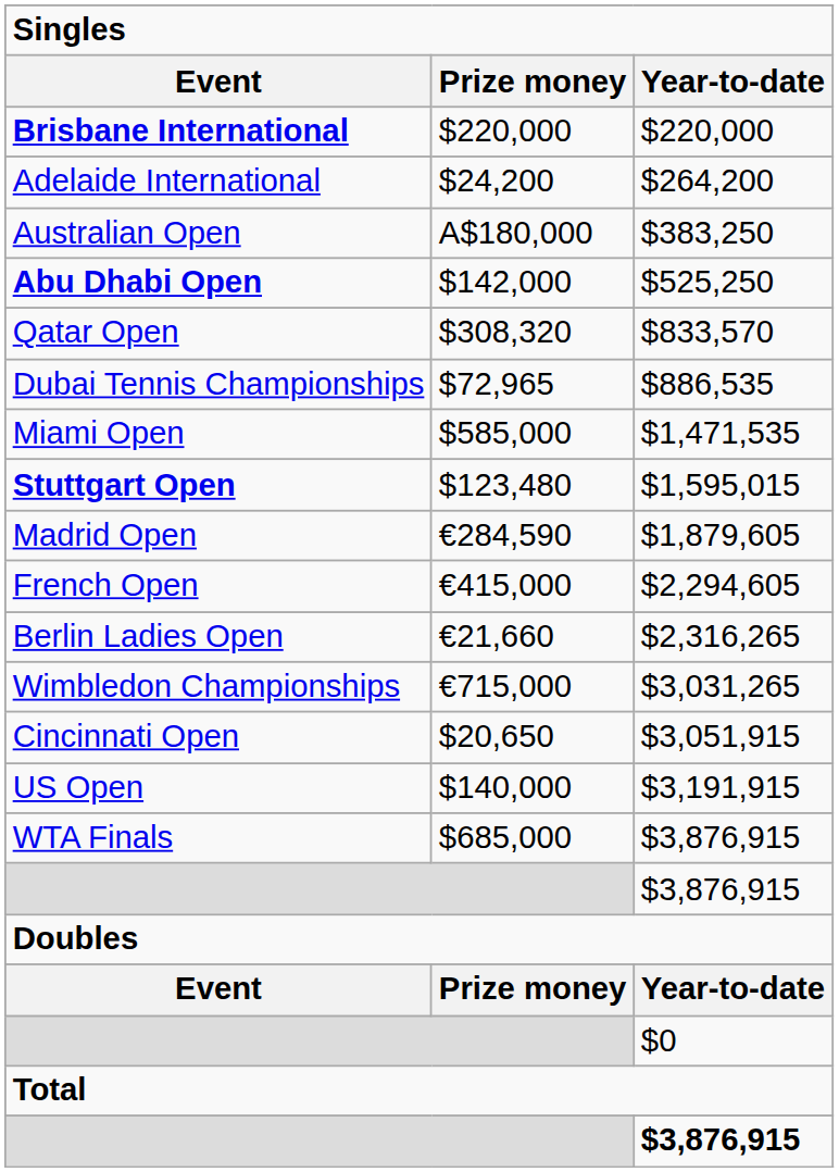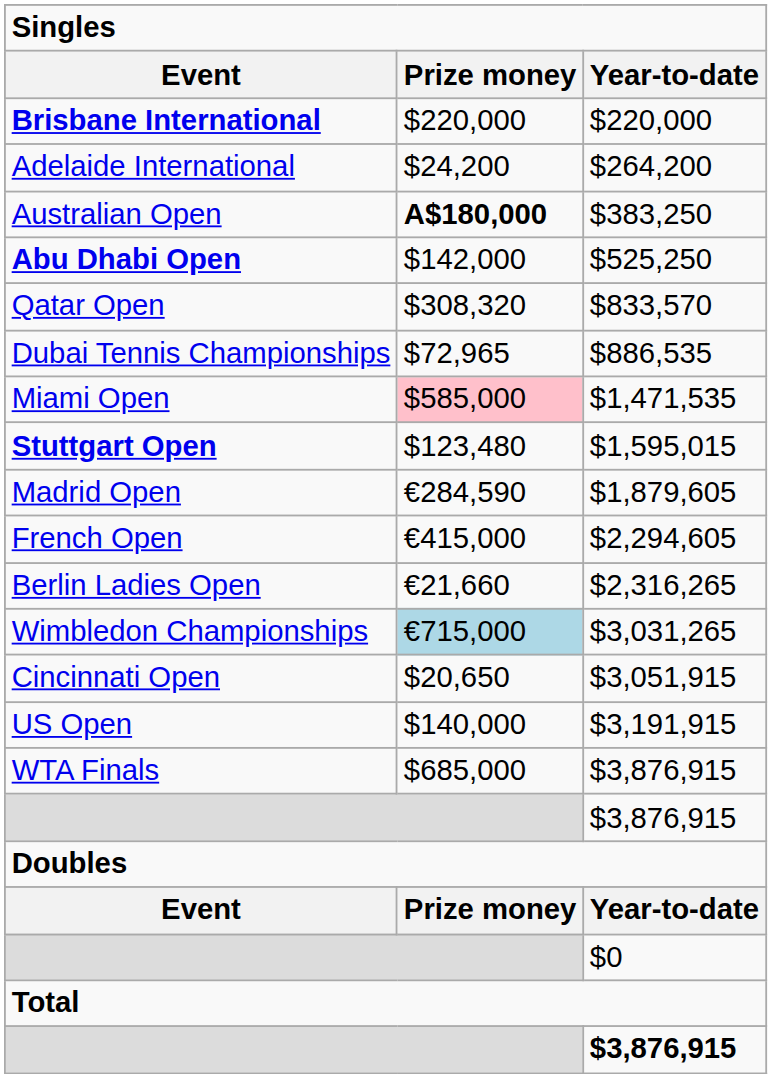Australian Open | Prize money: normal -> bold
Miami Open | Prize money: no background -> pink background
Wimbledon Championships | Prize money: no background -> lightblue background
